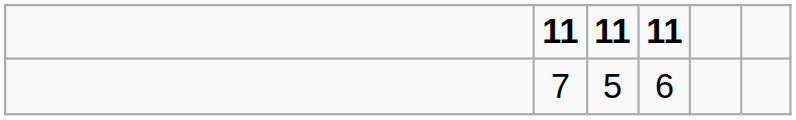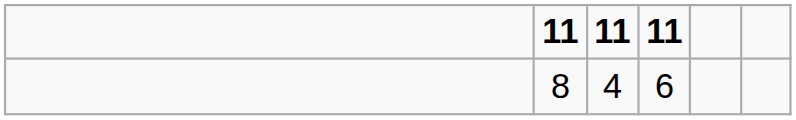row 2 | column 2: 7 -> 8
row 2 | column 3: 5 -> 4
